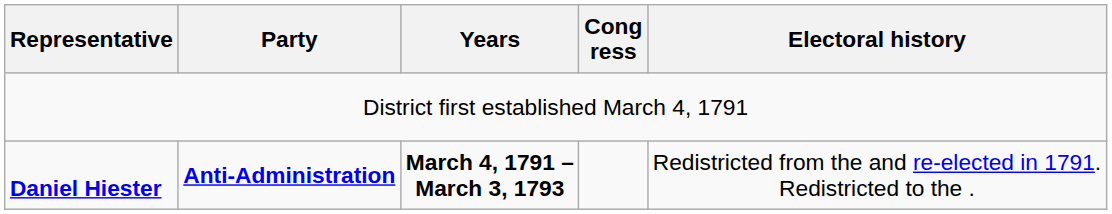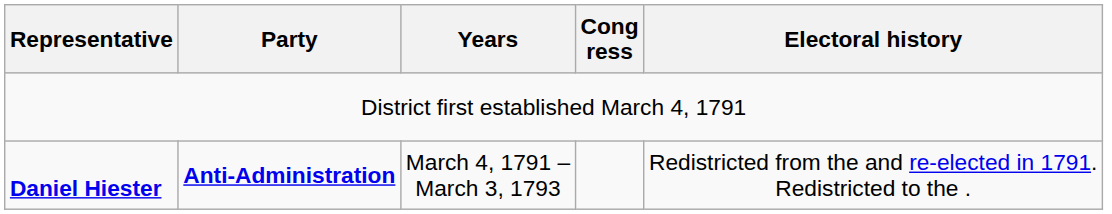Daniel Hiester | Years: bold -> normal
